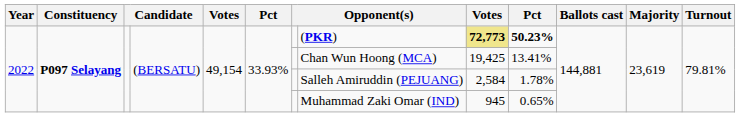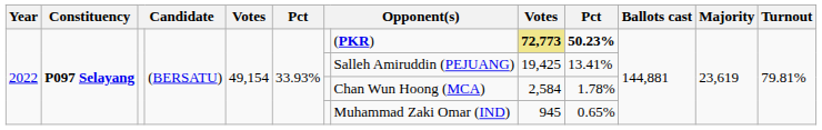row 3 | column 8: Chan Wun Hoong (MCA) -> Salleh Amiruddin (PEJUANG)
row 4 | column 8: Salleh Amiruddin (PEJUANG) -> Chan Wun Hoong (MCA)
